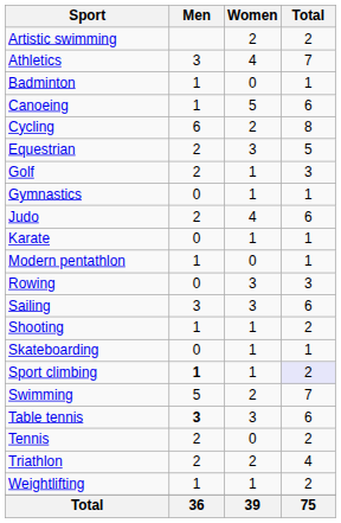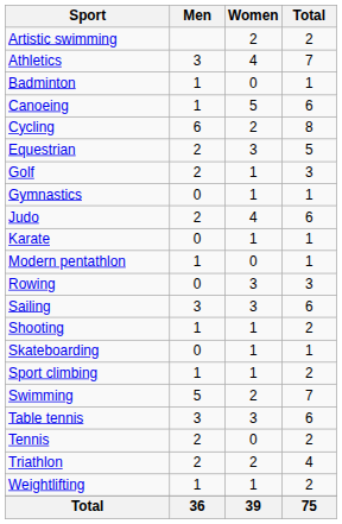Sport climbing | Men: bold -> normal
Sport climbing | Total: lavender background -> no background
Table tennis | Men: bold -> normal
